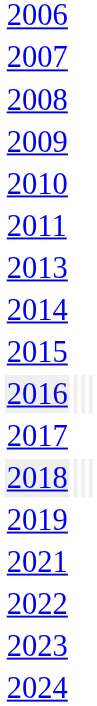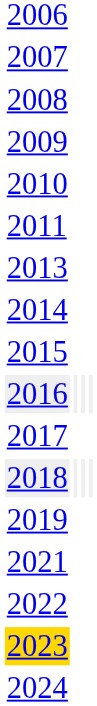2023 | column 1: no background -> gold background
